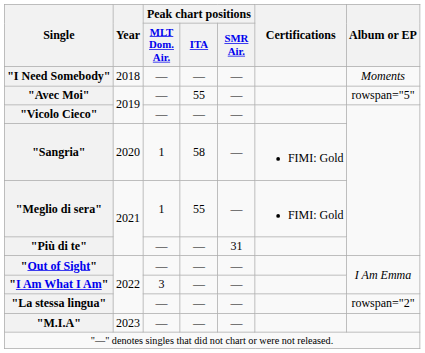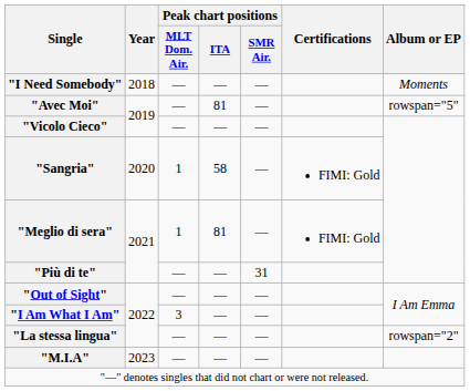"Avec Moi" | Peak chart positions / ITA: 55 -> 81
"Meglio di sera" | Peak chart positions / ITA: 55 -> 81
